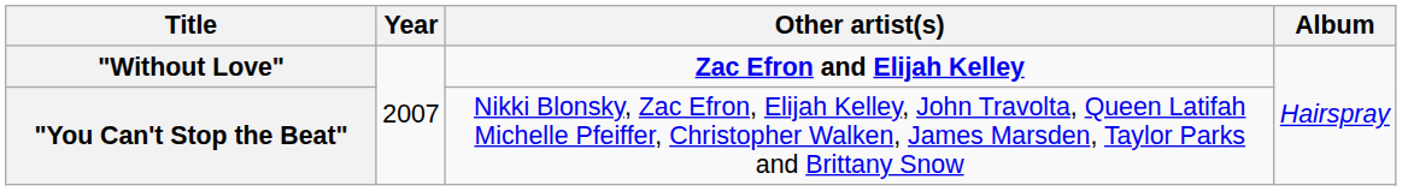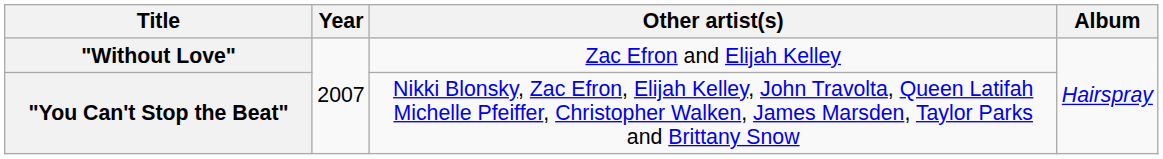"Without Love" | Other artist(s): bold -> normal
